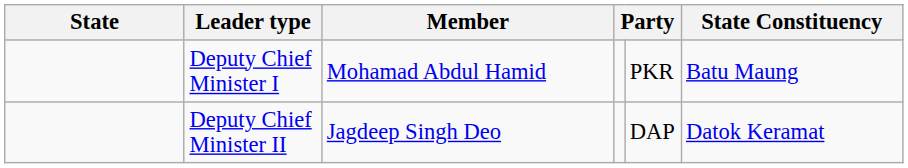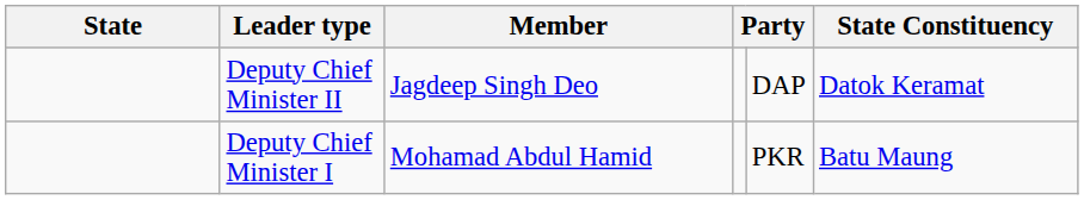rows swapped: Deputy Chief Minister I <-> Deputy Chief Minister II
